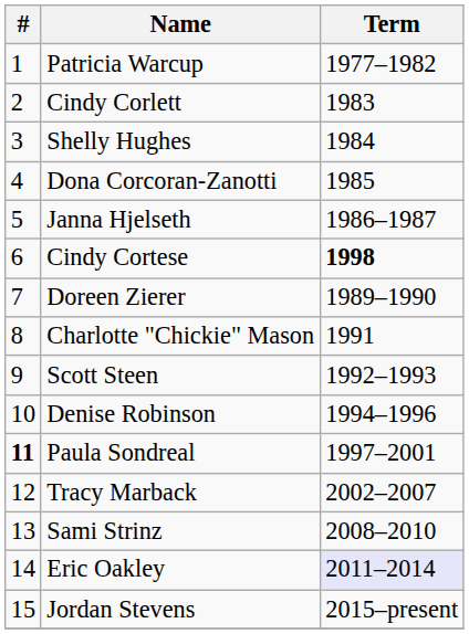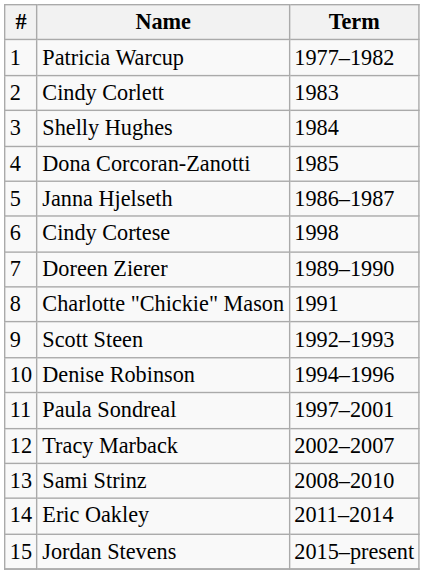Cindy Cortese | Term: bold -> normal
Paula Sondreal | #: bold -> normal
Eric Oakley | Term: lavender background -> no background
